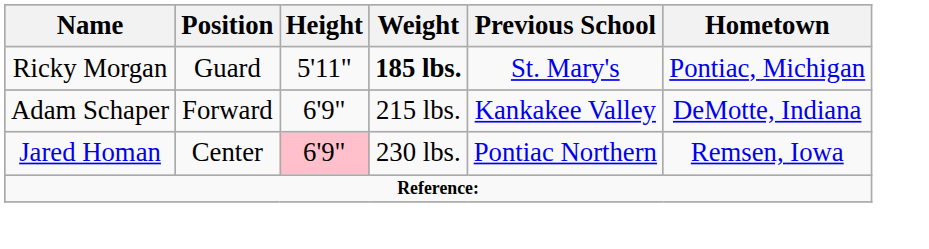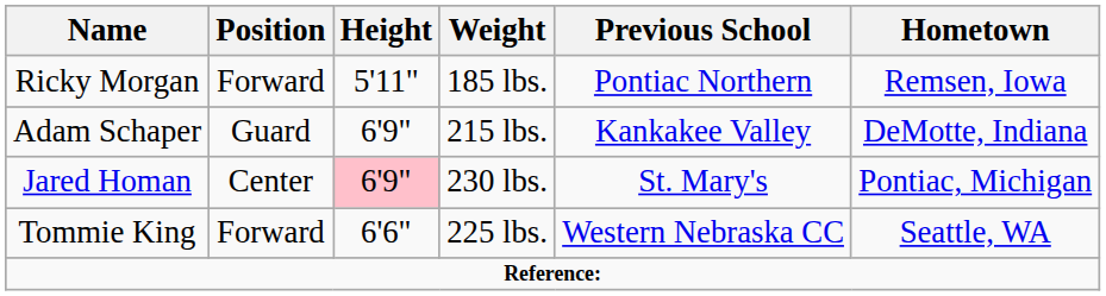Ricky Morgan | Position: Guard -> Forward
Ricky Morgan | Weight: bold -> normal
Ricky Morgan | Previous School: St. Mary's -> Pontiac Northern
Ricky Morgan | Hometown: Pontiac, Michigan -> Remsen, Iowa
Adam Schaper | Position: Forward -> Guard
Jared Homan | Previous School: Pontiac Northern -> St. Mary's
Jared Homan | Hometown: Remsen, Iowa -> Pontiac, Michigan
+ row: Tommie King | Forward | 6'6" | 225 lbs. | Western Nebraska CC | Seattle, WA
